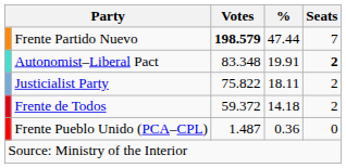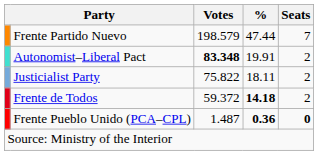Frente Partido Nuevo | Votes: bold -> normal
Autonomist–Liberal Pact | Votes: normal -> bold
Autonomist–Liberal Pact | Seats: bold -> normal
Frente de Todos | %: normal -> bold
Frente Pueblo Unido (PCA–CPL) | %: normal -> bold
Frente Pueblo Unido (PCA–CPL) | Seats: normal -> bold
